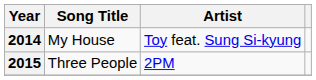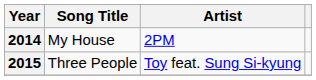2014 | Artist: Toy feat. Sung Si-kyung -> 2PM
2015 | Artist: 2PM -> Toy feat. Sung Si-kyung
